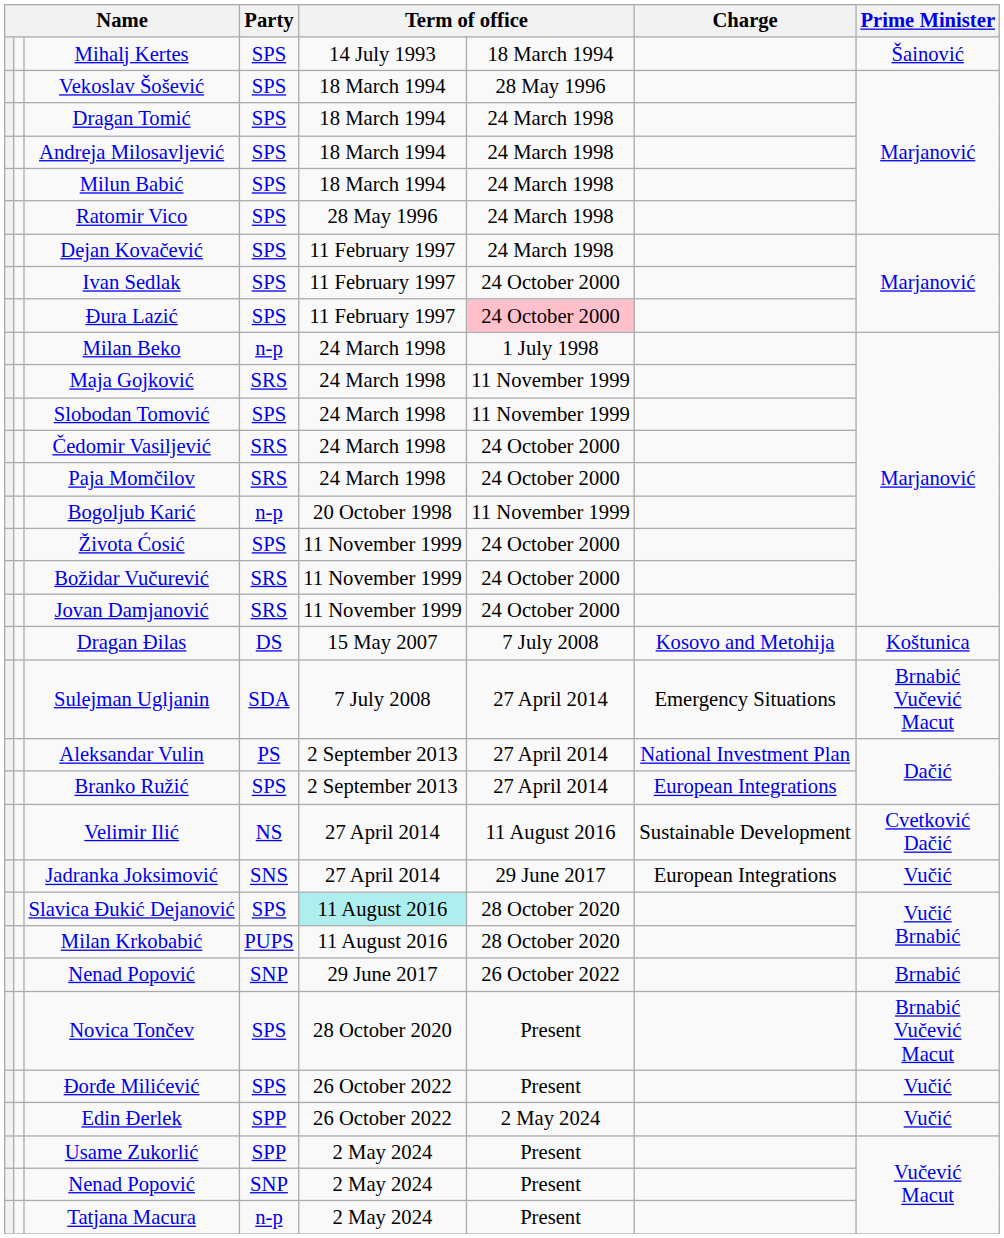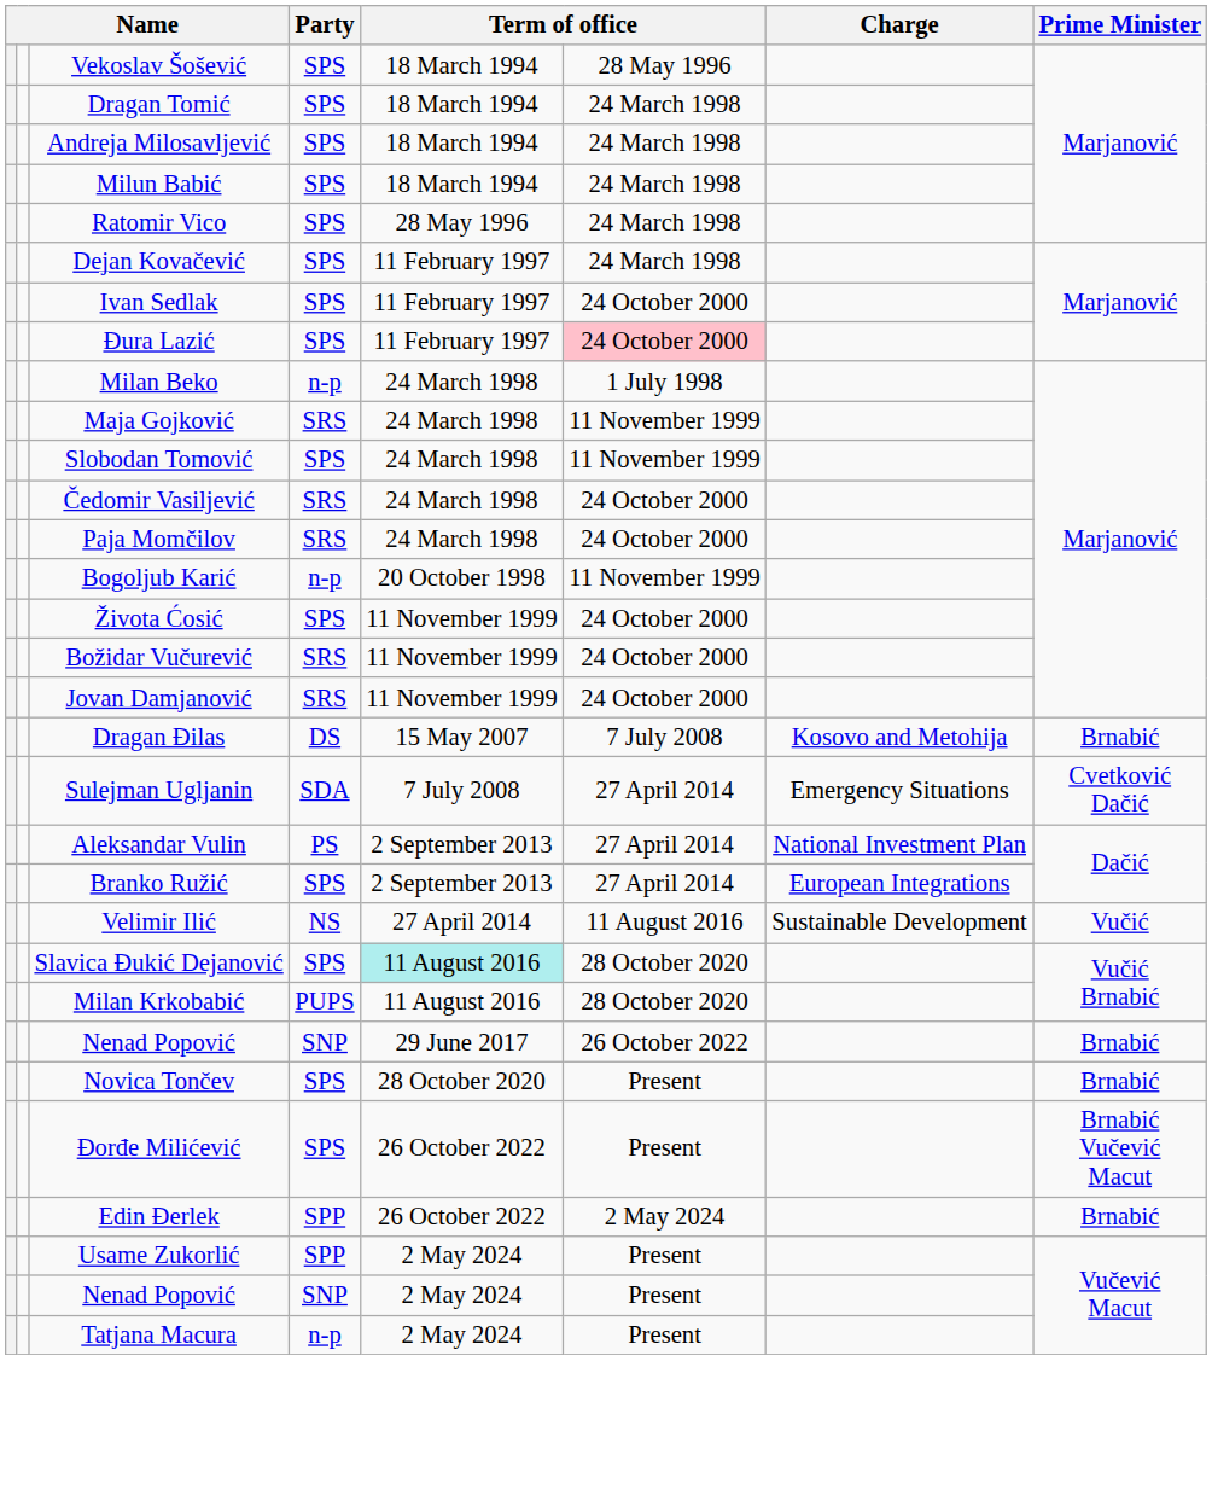- row: Mihalj Kertes | SPS | 14 July 1993 | 18 March 1994 | Šainović
Dragan Đilas | Prime Minister: Koštunica -> Brnabić
Sulejman Ugljanin | Prime Minister: Brnabić Vučević Macut -> Cvetković Dačić
Velimir Ilić | Prime Minister: Cvetković Dačić -> Vučić
- row: Jadranka Joksimović | SNS | 27 April 2014 | 29 June 2017 | European Integrations | Vučić
Novica Tončev | Prime Minister: Brnabić Vučević Macut -> Brnabić
Đorđe Milićević | Prime Minister: Vučić -> Brnabić Vučević Macut
Edin Đerlek | Prime Minister: Vučić -> Brnabić
